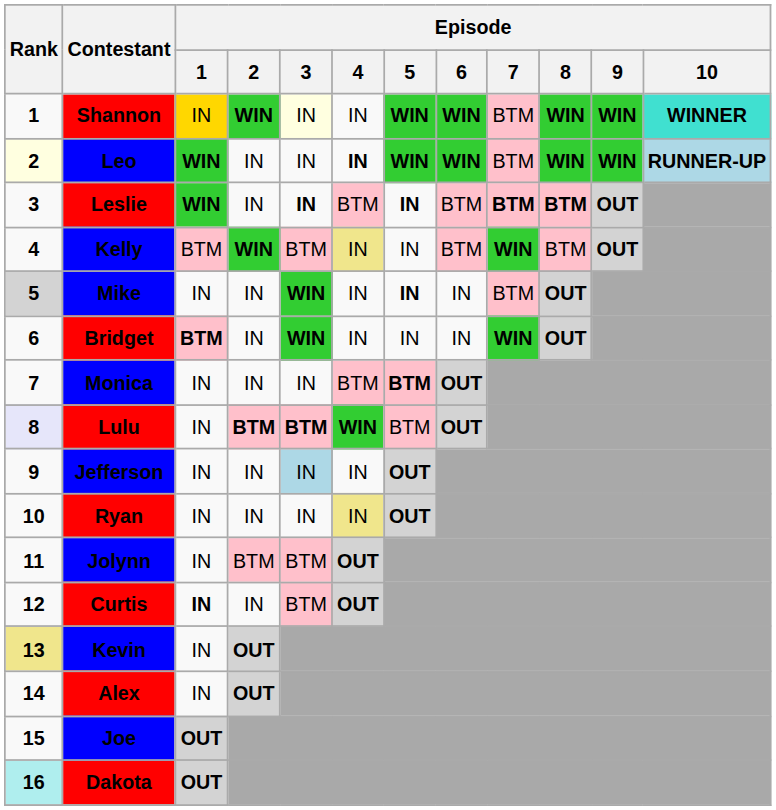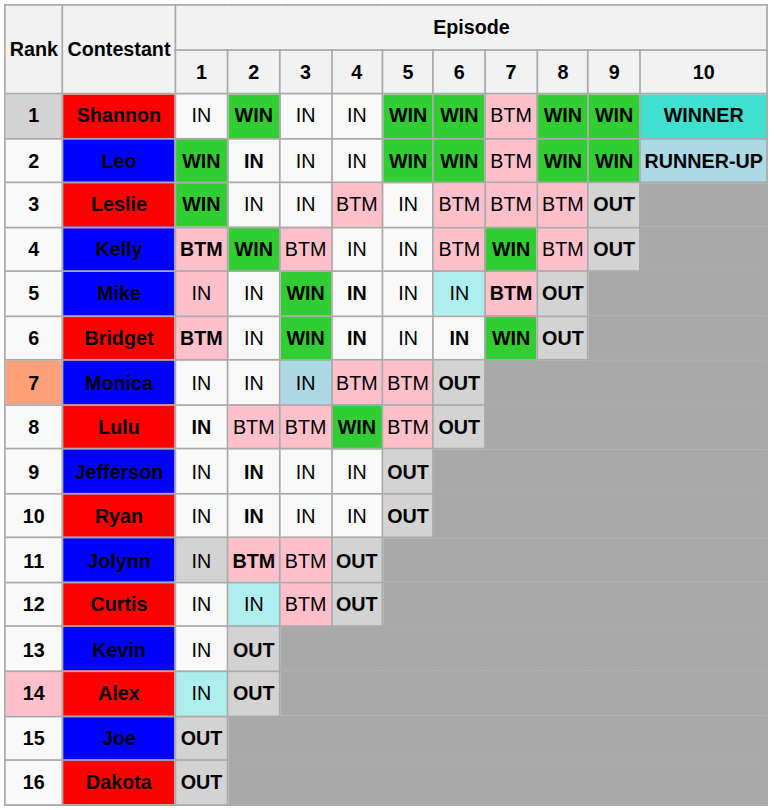Shannon | Rank: no background -> lightgrey background
Shannon | Episode / 1: gold background -> no background
Shannon | Episode / 3: lightyellow background -> no background
Leo | Rank: lightyellow background -> no background
Leo | Episode / 2: normal -> bold
Leo | Episode / 4: bold -> normal
Leslie | Episode / 3: bold -> normal
Leslie | Episode / 5: bold -> normal
Leslie | Episode / 7: bold -> normal
Leslie | Episode / 8: bold -> normal
Kelly | Episode / 1: normal -> bold
Kelly | Episode / 4: khaki background -> no background
Mike | Rank: lightgrey background -> no background
Mike | Episode / 1: no background -> pink background
Mike | Episode / 4: normal -> bold
Mike | Episode / 5: bold -> normal
Mike | Episode / 6: no background -> paleturquoise background
Mike | Episode / 7: normal -> bold
Bridget | Episode / 4: normal -> bold
Bridget | Episode / 6: normal -> bold
Monica | Rank: no background -> lightsalmon background
Monica | Episode / 3: no background -> lightblue background
Monica | Episode / 5: bold -> normal
Lulu | Rank: lavender background -> no background
Lulu | Episode / 1: normal -> bold
Lulu | Episode / 2: bold -> normal
Lulu | Episode / 3: bold -> normal
Jefferson | Episode / 2: normal -> bold
Jefferson | Episode / 3: lightblue background -> no background
Ryan | Episode / 2: normal -> bold
Ryan | Episode / 4: khaki background -> no background
Jolynn | Episode / 1: no background -> lightgrey background
Jolynn | Episode / 2: normal -> bold
Curtis | Episode / 1: bold -> normal
Curtis | Episode / 2: no background -> paleturquoise background
Kevin | Rank: khaki background -> no background
Alex | Rank: no background -> pink background
Alex | Episode / 1: no background -> paleturquoise background
Dakota | Rank: paleturquoise background -> no background
